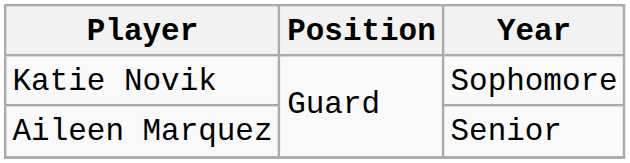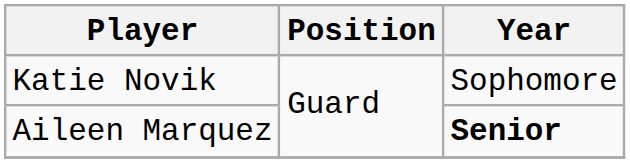Aileen Marquez | Year: normal -> bold
